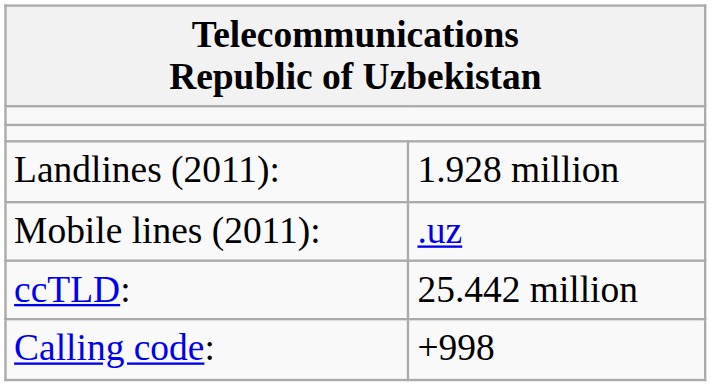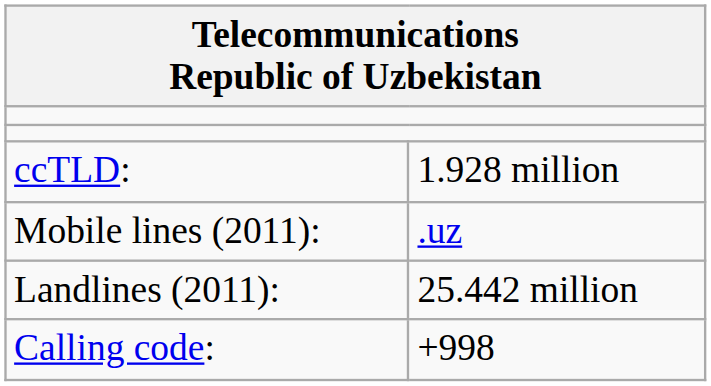row 4 | column 1: Landlines (2011): -> ccTLD:
row 6 | column 1: ccTLD: -> Landlines (2011):
